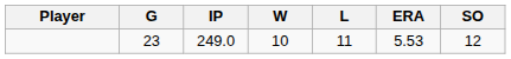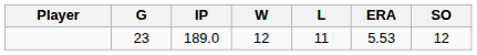row 2 | IP: 249.0 -> 189.0
row 2 | W: 10 -> 12
